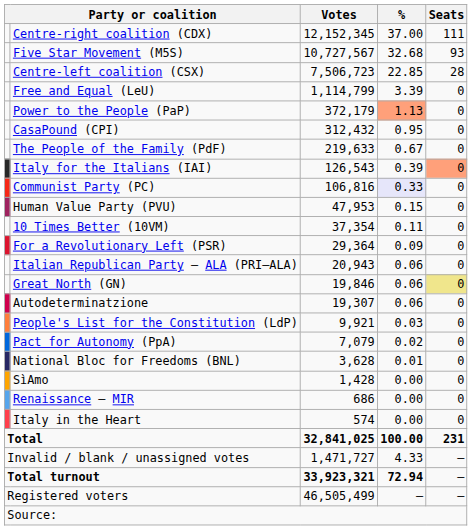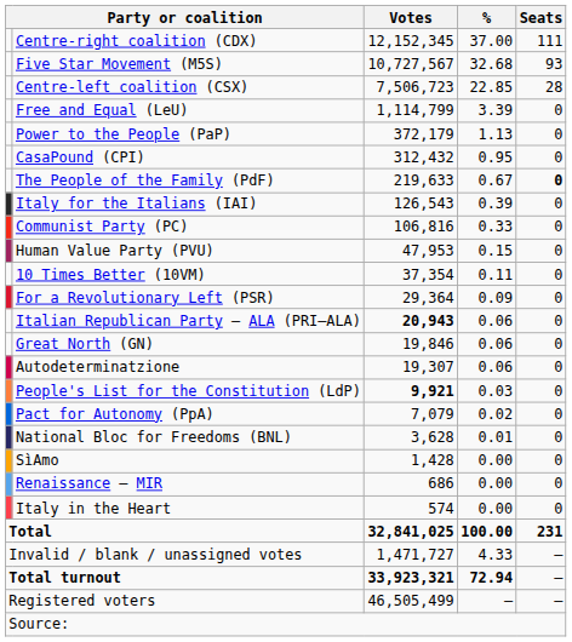Power to the People (PaP) | %: lightsalmon background -> no background
The People of the Family (PdF) | Seats: normal -> bold
Italy for the Italians (IAI) | Seats: lightsalmon background -> no background
Communist Party (PC) | %: lavender background -> no background
Italian Republican Party – ALA (PRI–ALA) | Votes: normal -> bold
Great North (GN) | Seats: khaki background -> no background
People's List for the Constitution (LdP) | Votes: normal -> bold
